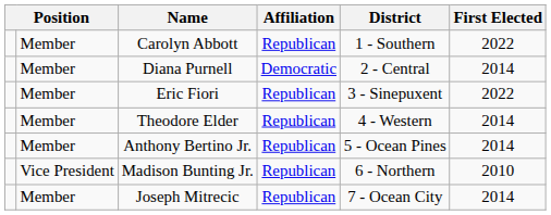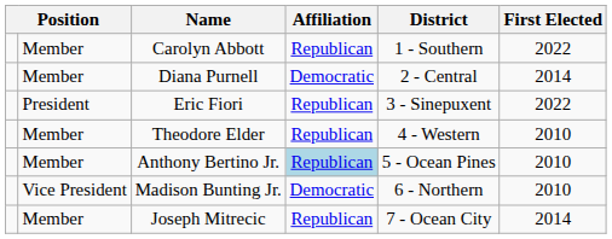Eric Fiori | column 2: Member -> President
Theodore Elder | First Elected: 2014 -> 2010
Anthony Bertino Jr. | Affiliation: no background -> lightblue background
Anthony Bertino Jr. | First Elected: 2014 -> 2010
Madison Bunting Jr. | Affiliation: Republican -> Democratic
